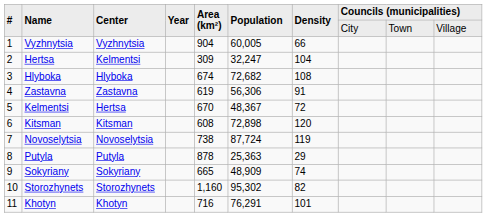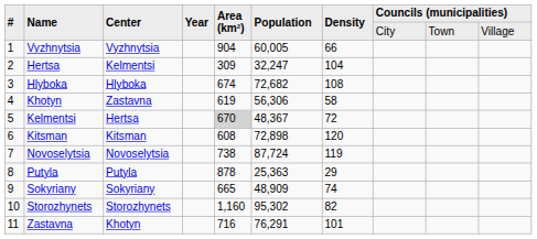row 6 | Name: Zastavna -> Khotyn
row 6 | Density: 91 -> 58
row 7 | Area (km²): no background -> lightgrey background
row 13 | Name: Khotyn -> Zastavna
